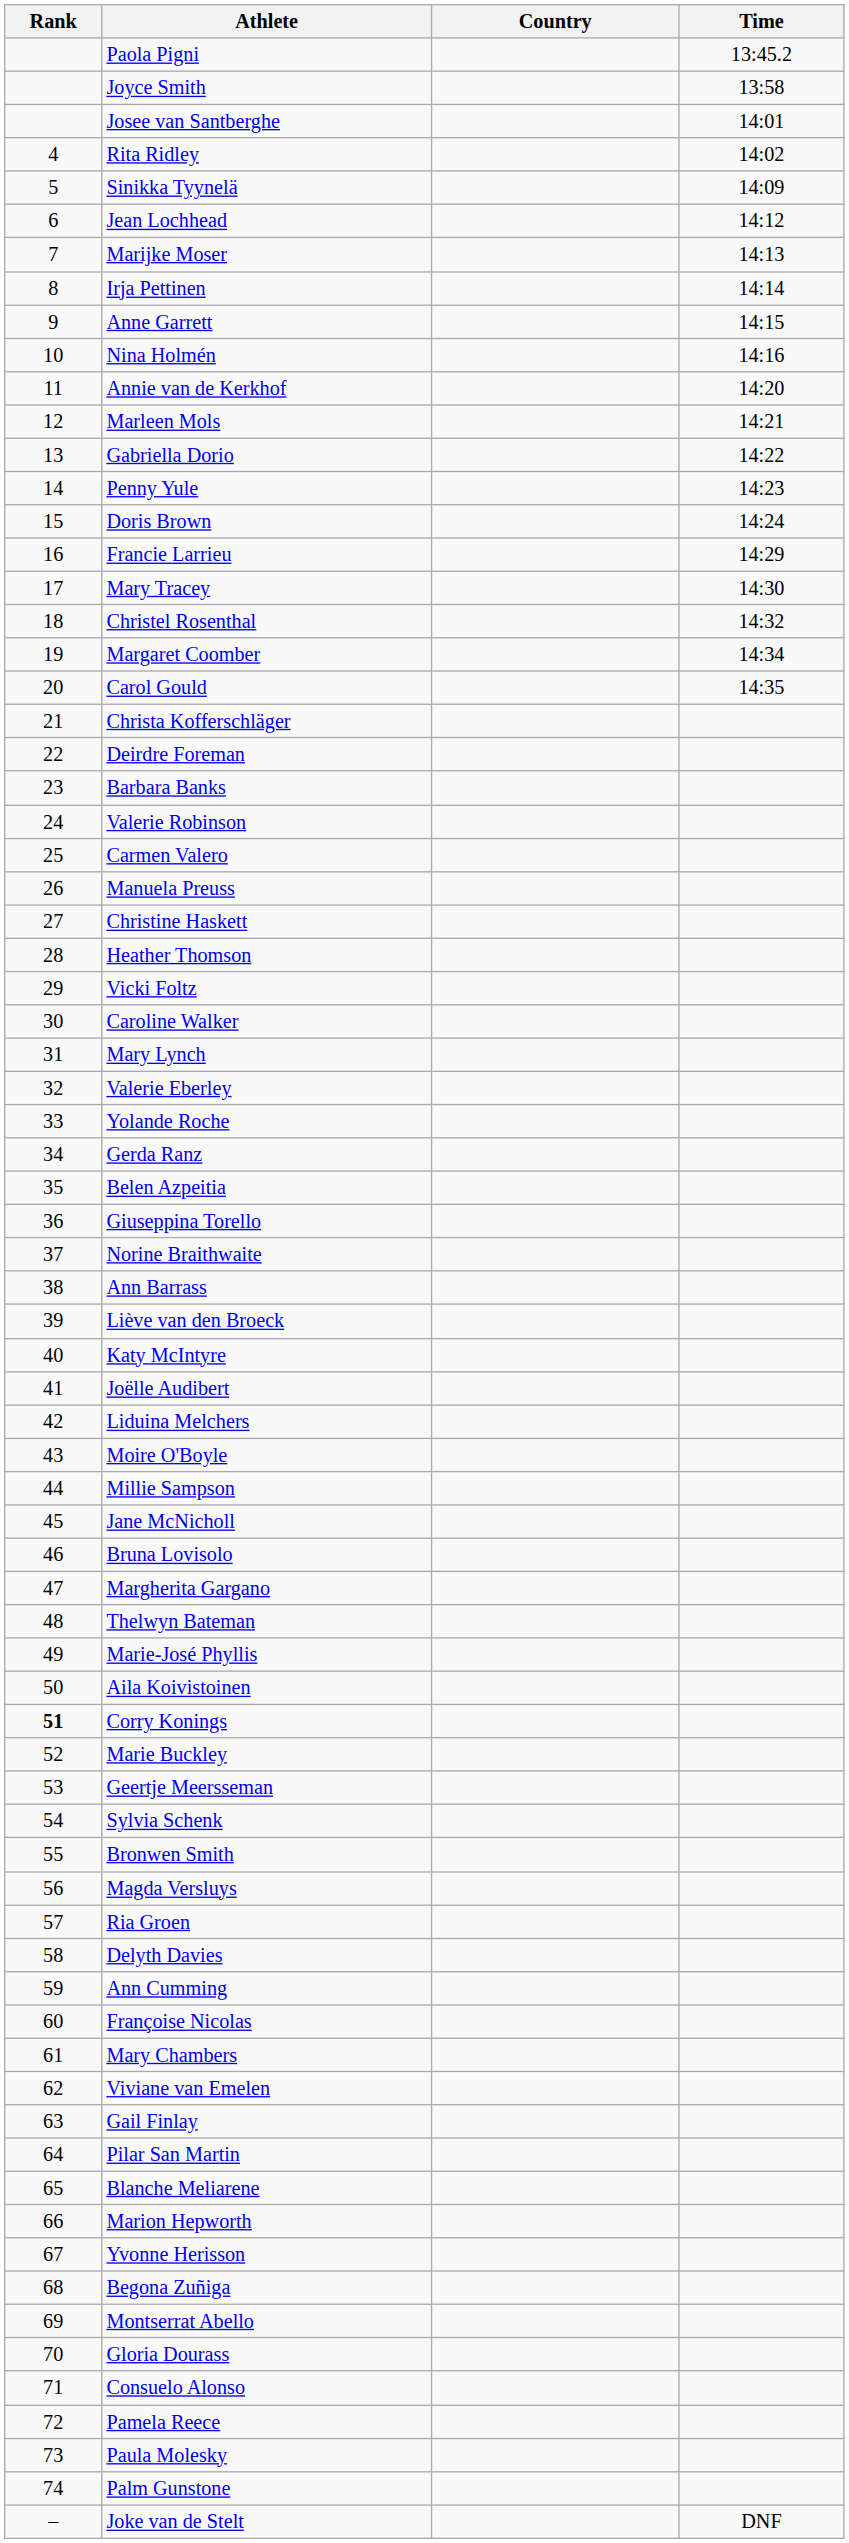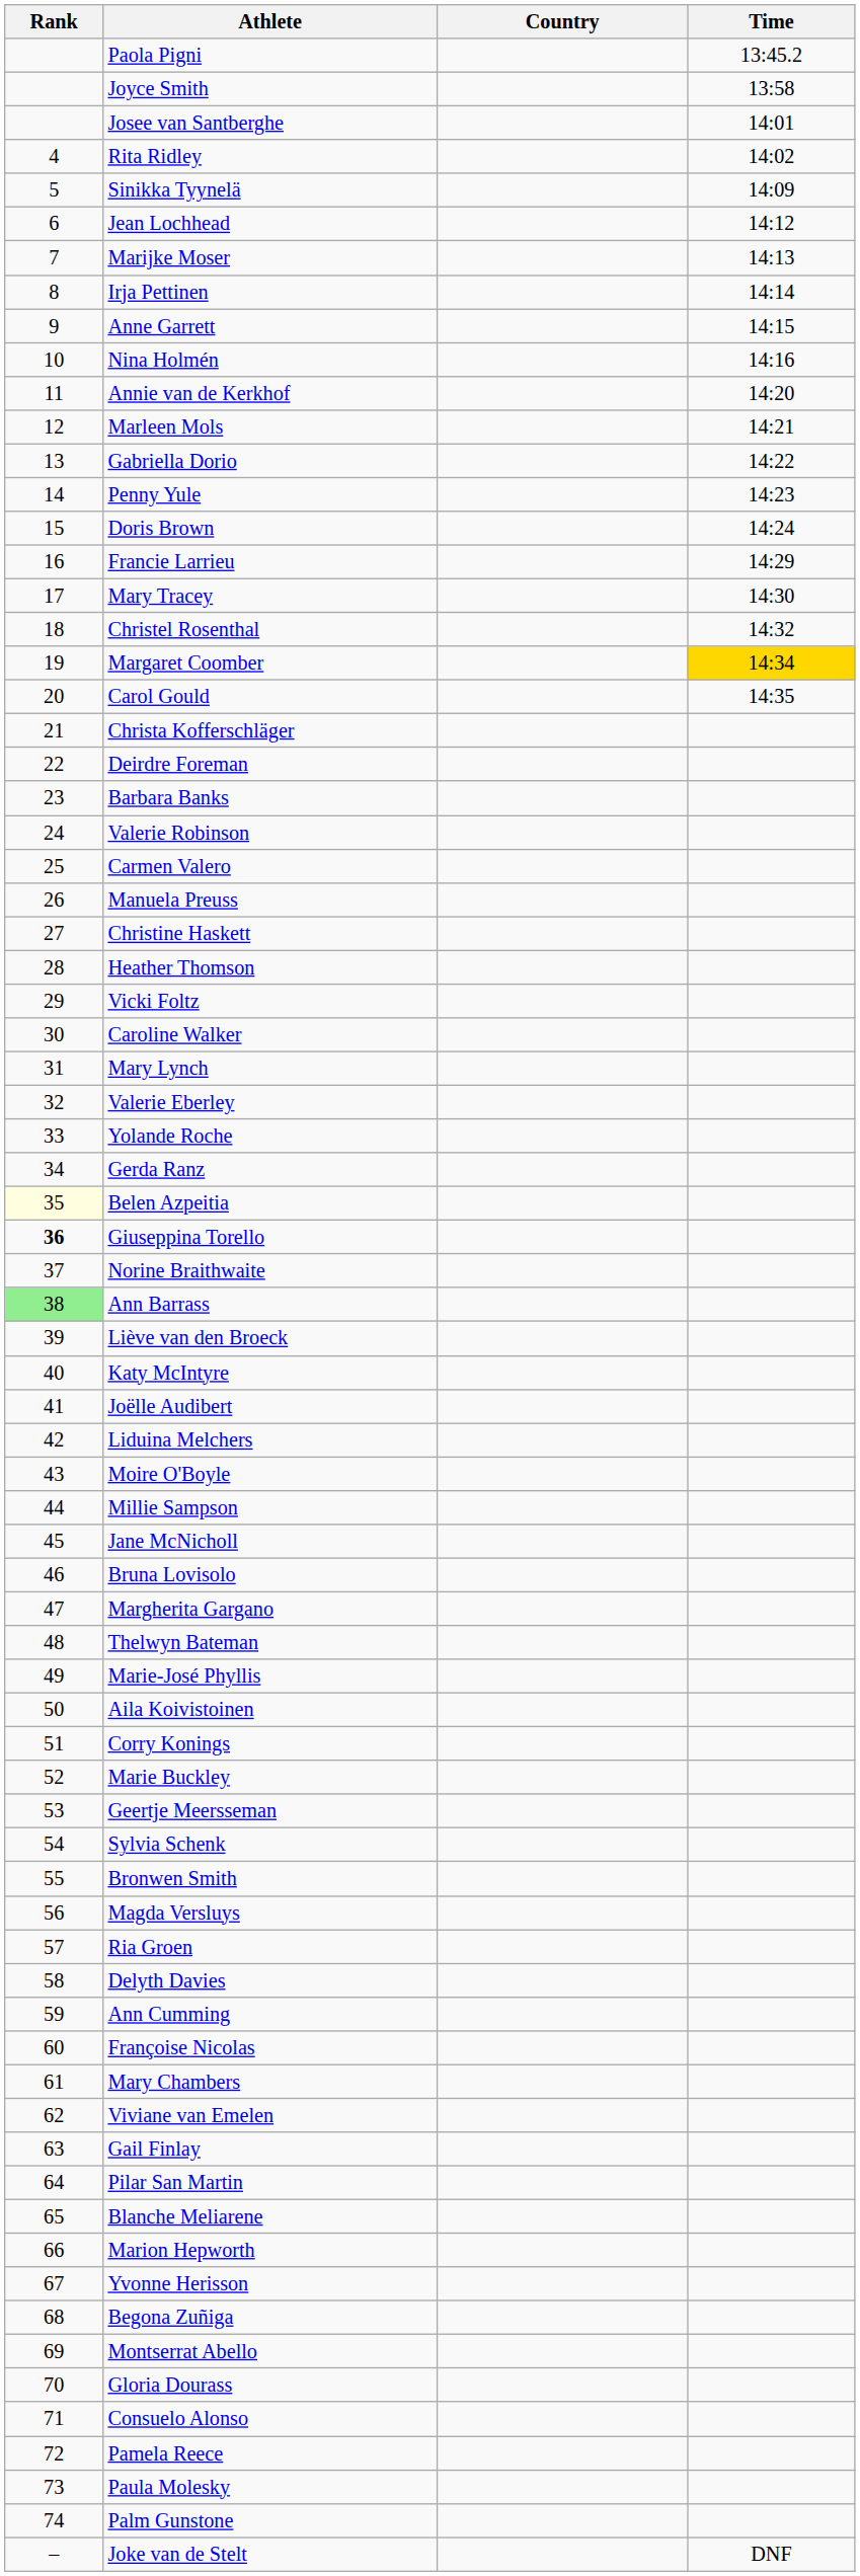Margaret Coomber | Time: no background -> gold background
Belen Azpeitia | Rank: no background -> lightyellow background
Giuseppina Torello | Rank: normal -> bold
Ann Barrass | Rank: no background -> lightgreen background
Corry Konings | Rank: bold -> normal
